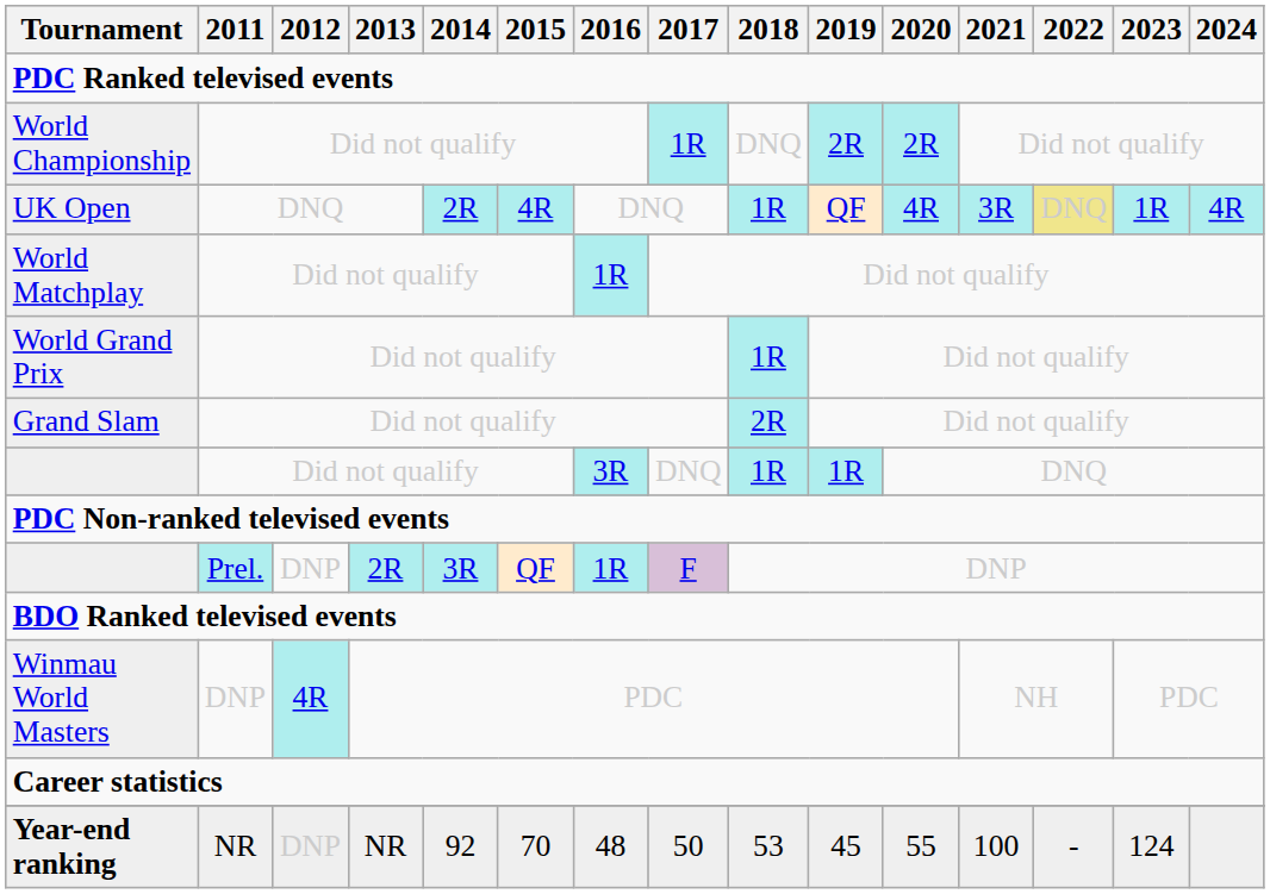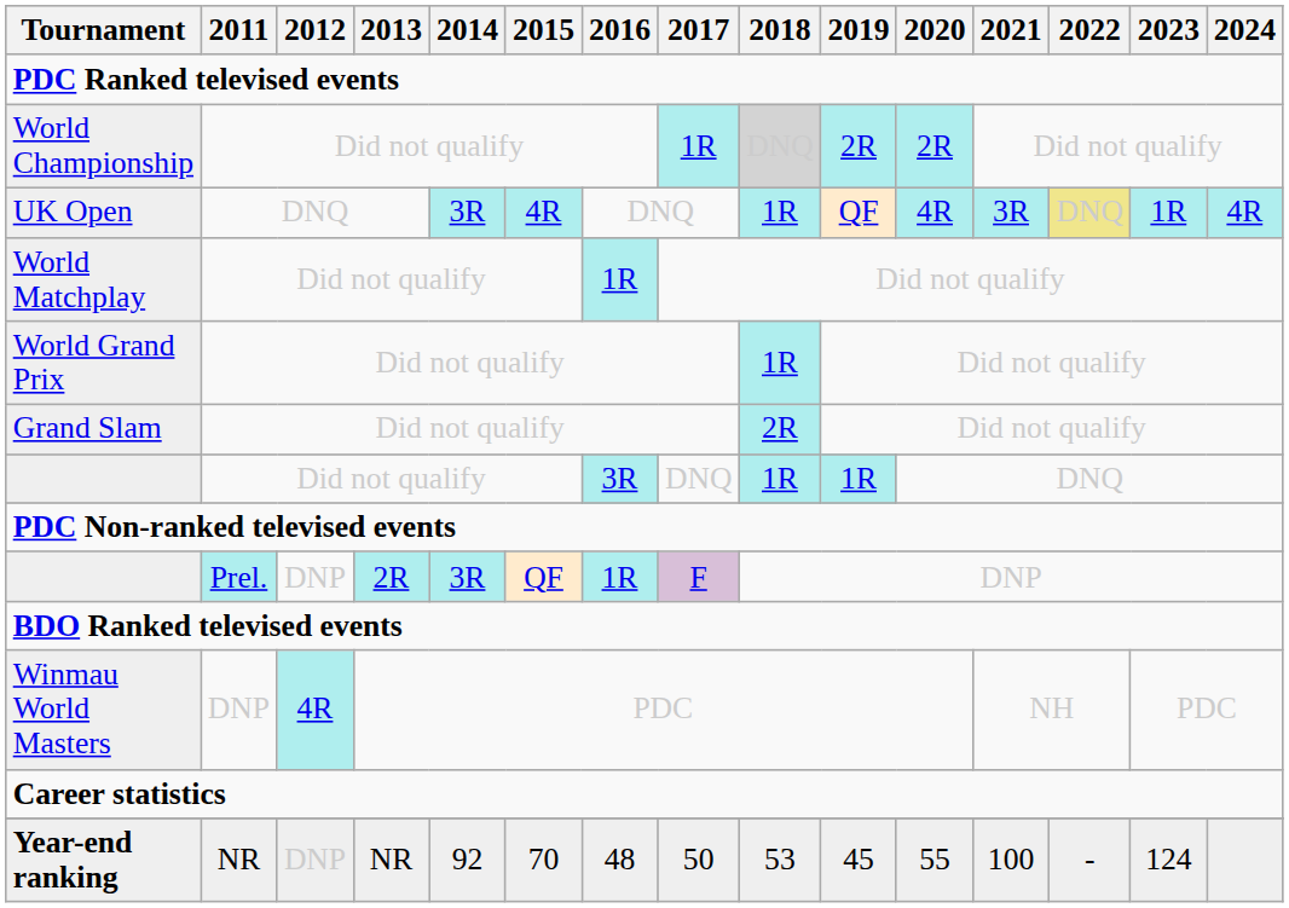World Championship | 2018: no background -> lightgrey background
UK Open | 2014: 2R -> 3R
